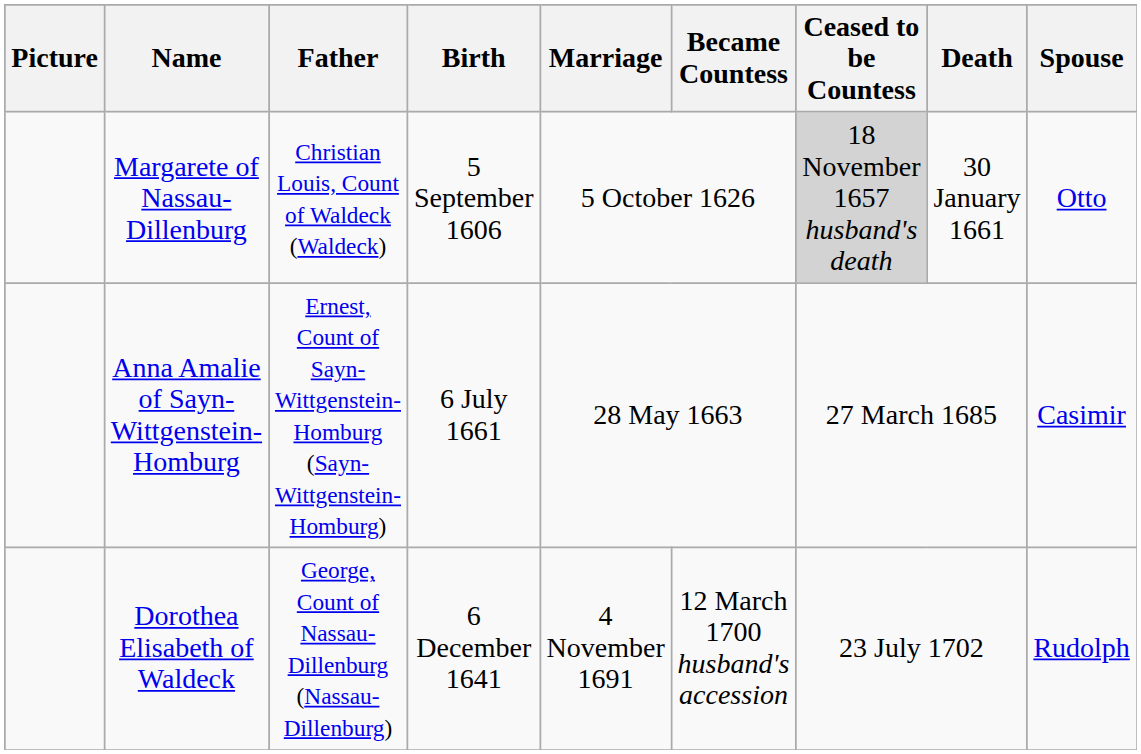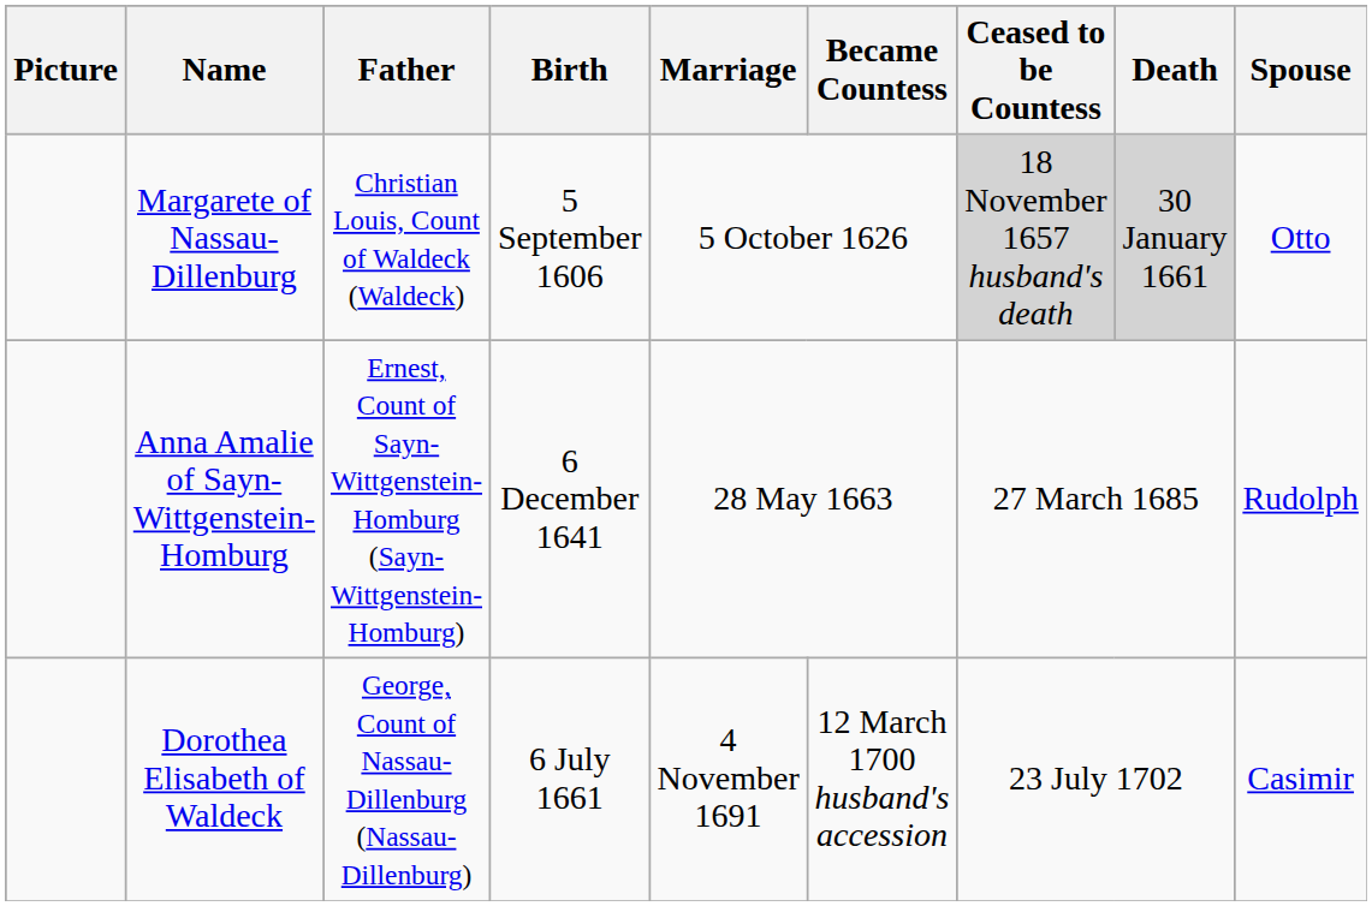Margarete of Nassau-Dillenburg | Death: no background -> lightgrey background
Anna Amalie of Sayn-Wittgenstein-Homburg | Birth: 6 July 1661 -> 6 December 1641
Anna Amalie of Sayn-Wittgenstein-Homburg | Spouse: Casimir -> Rudolph
Dorothea Elisabeth of Waldeck | Birth: 6 December 1641 -> 6 July 1661
Dorothea Elisabeth of Waldeck | Spouse: Rudolph -> Casimir
